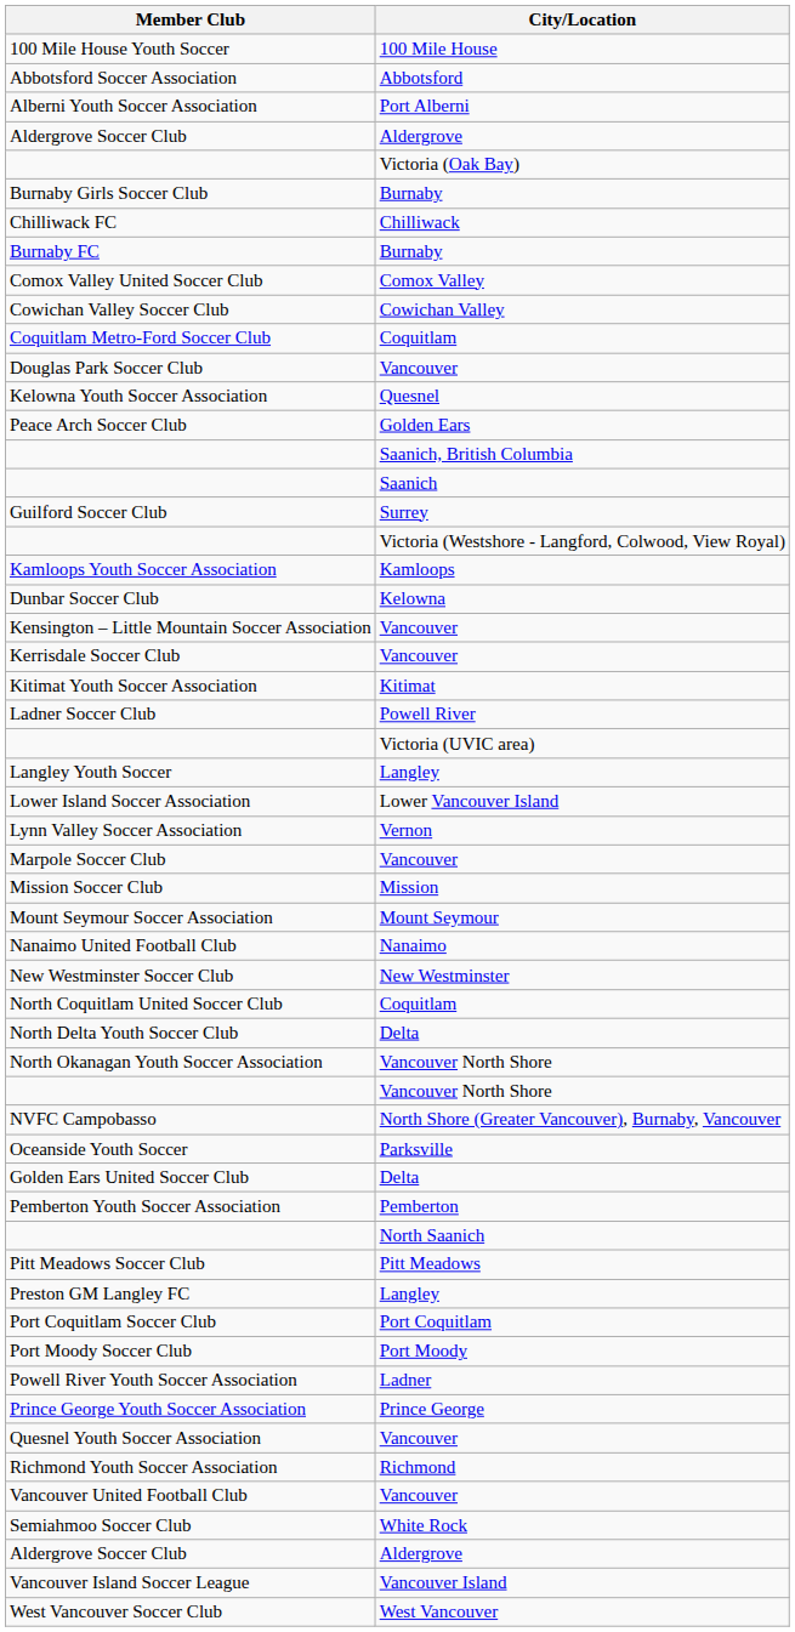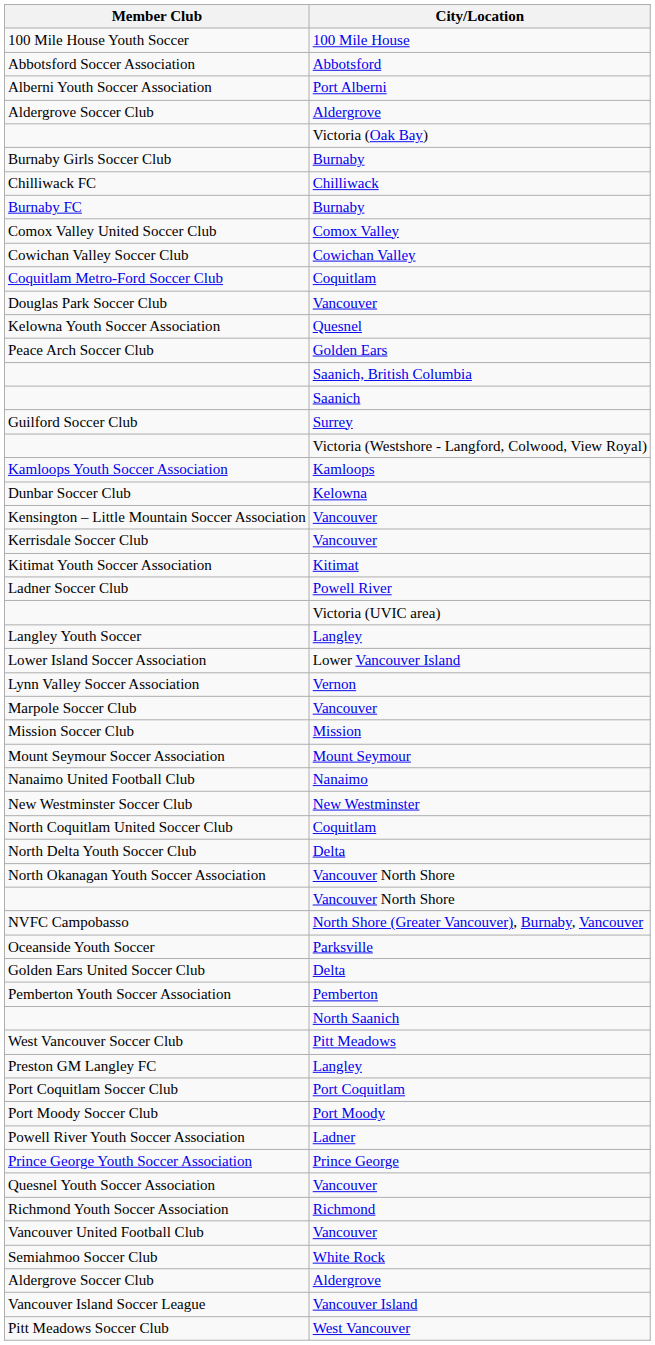row 44 | Member Club: Pitt Meadows Soccer Club -> West Vancouver Soccer Club
row 56 | Member Club: West Vancouver Soccer Club -> Pitt Meadows Soccer Club
